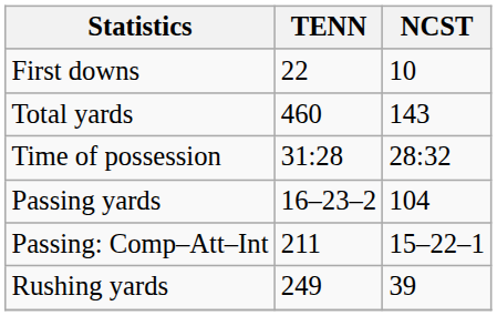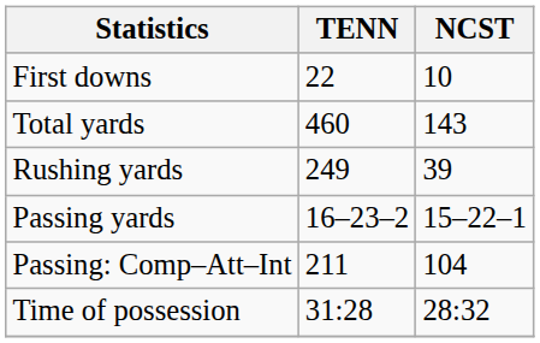rows swapped: Rushing yards <-> Time of possession
Passing yards | NCST: 104 -> 15–22–1
Passing: Comp–Att–Int | NCST: 15–22–1 -> 104
